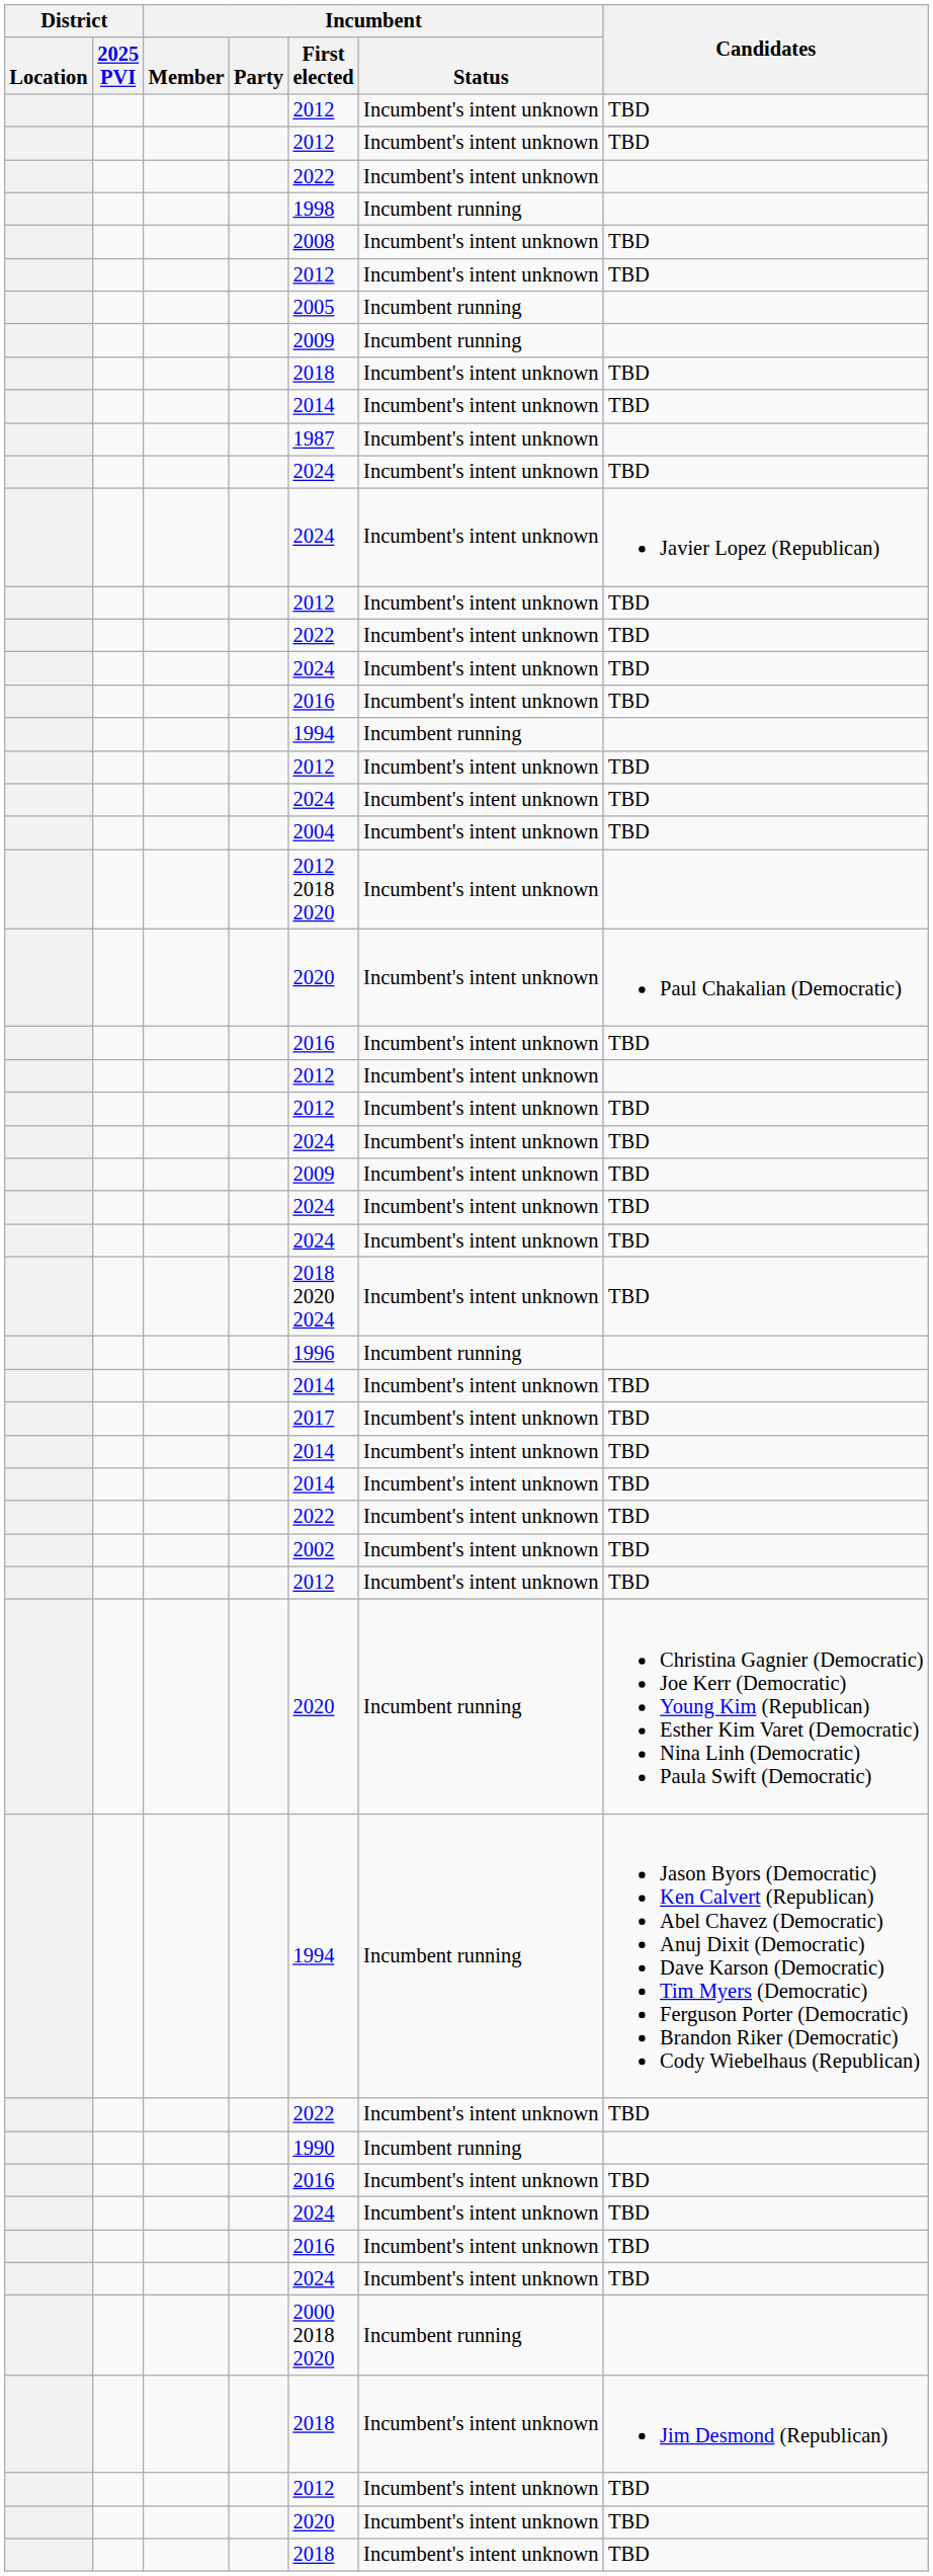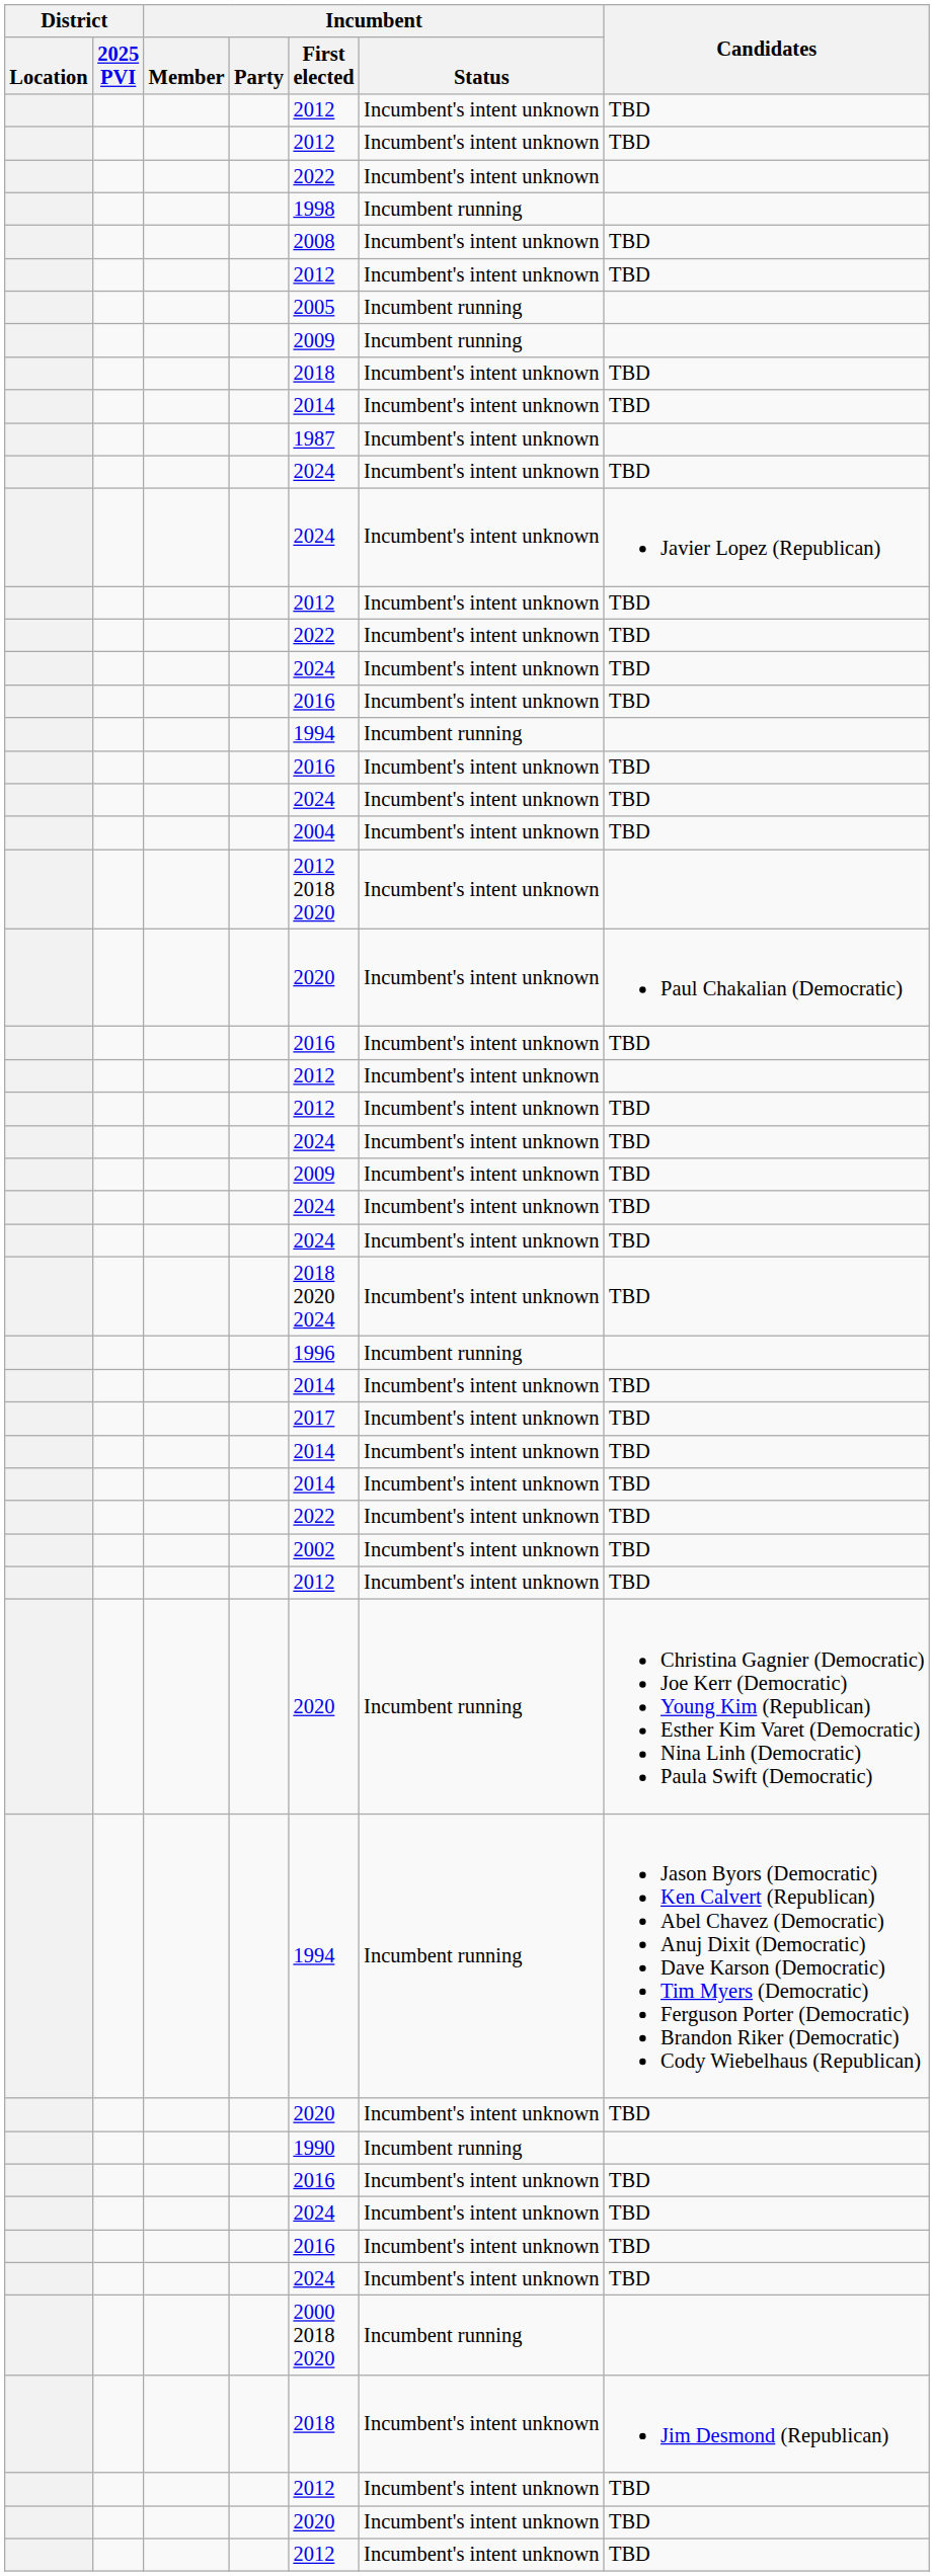row 21 | Incumbent / First elected: 2012 -> 2016
row 44 | Incumbent / First elected: 2022 -> 2020
row 54 | Incumbent / First elected: 2018 -> 2012
